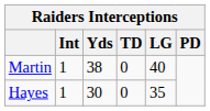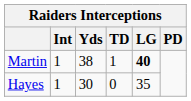Martin | TD: 0 -> 1
Martin | LG: normal -> bold
